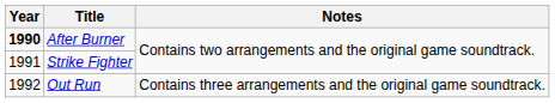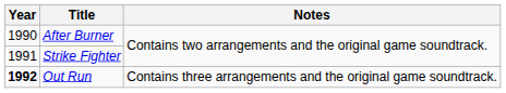After Burner | Year: bold -> normal
Out Run | Year: normal -> bold
